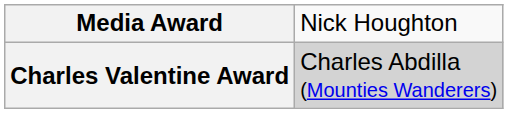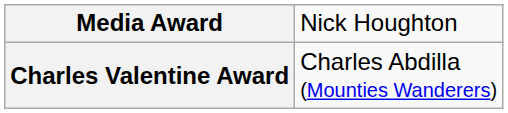Charles Valentine Award | column 2: lightgrey background -> no background
